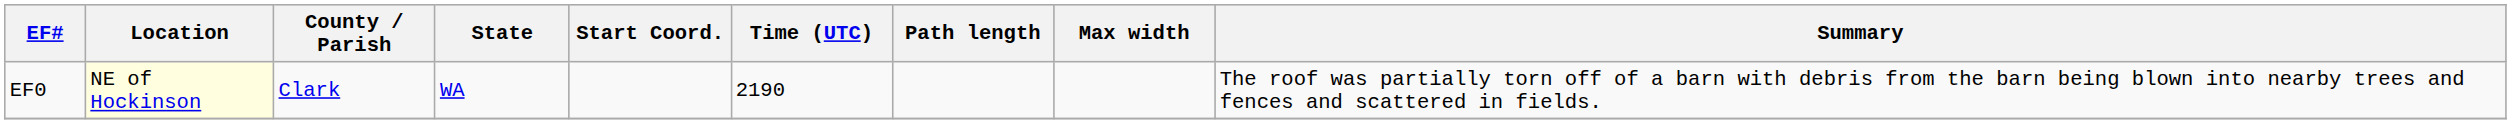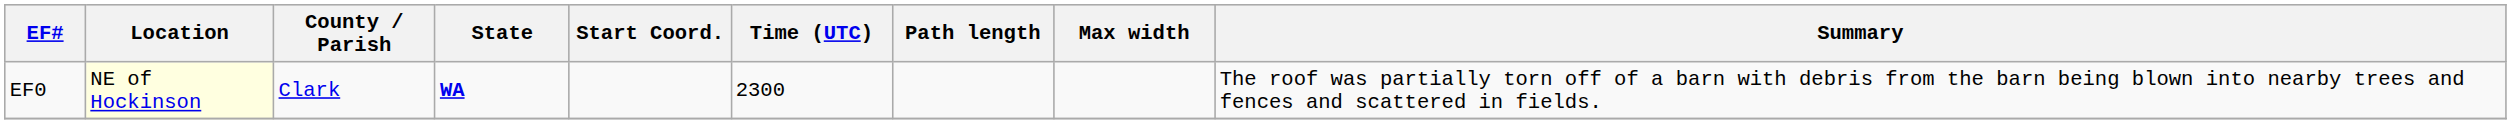EF0 | State: normal -> bold
EF0 | Time (UTC): 2190 -> 2300
